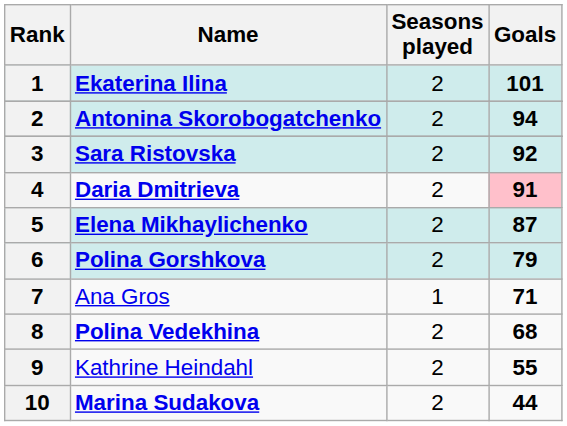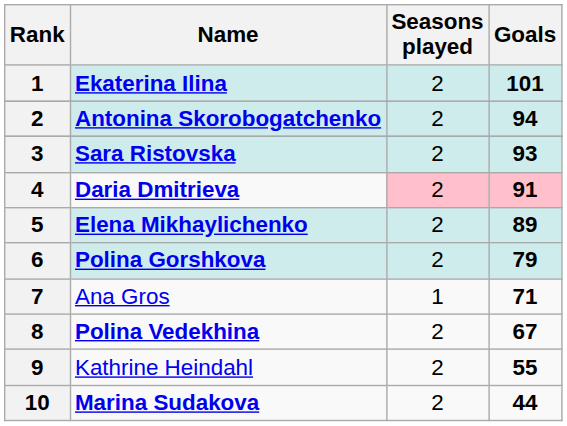Sara Ristovska | Goals: 92 -> 93
Daria Dmitrieva | Seasons played: no background -> pink background
Elena Mikhaylichenko | Goals: 87 -> 89
Polina Vedekhina | Goals: 68 -> 67
